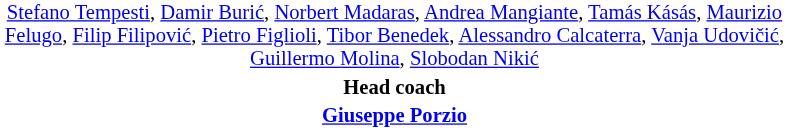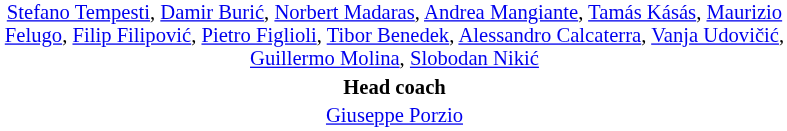row 3 | column 1: bold -> normal
